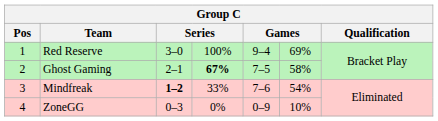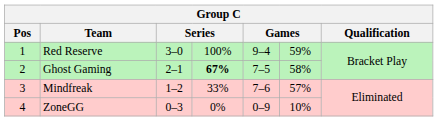Red Reserve | column 6: 69% -> 59%
Mindfreak | column 3: bold -> normal
Mindfreak | column 6: 54% -> 57%
